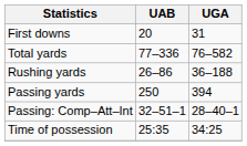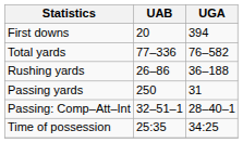First downs | UGA: 31 -> 394
Passing yards | UGA: 394 -> 31
